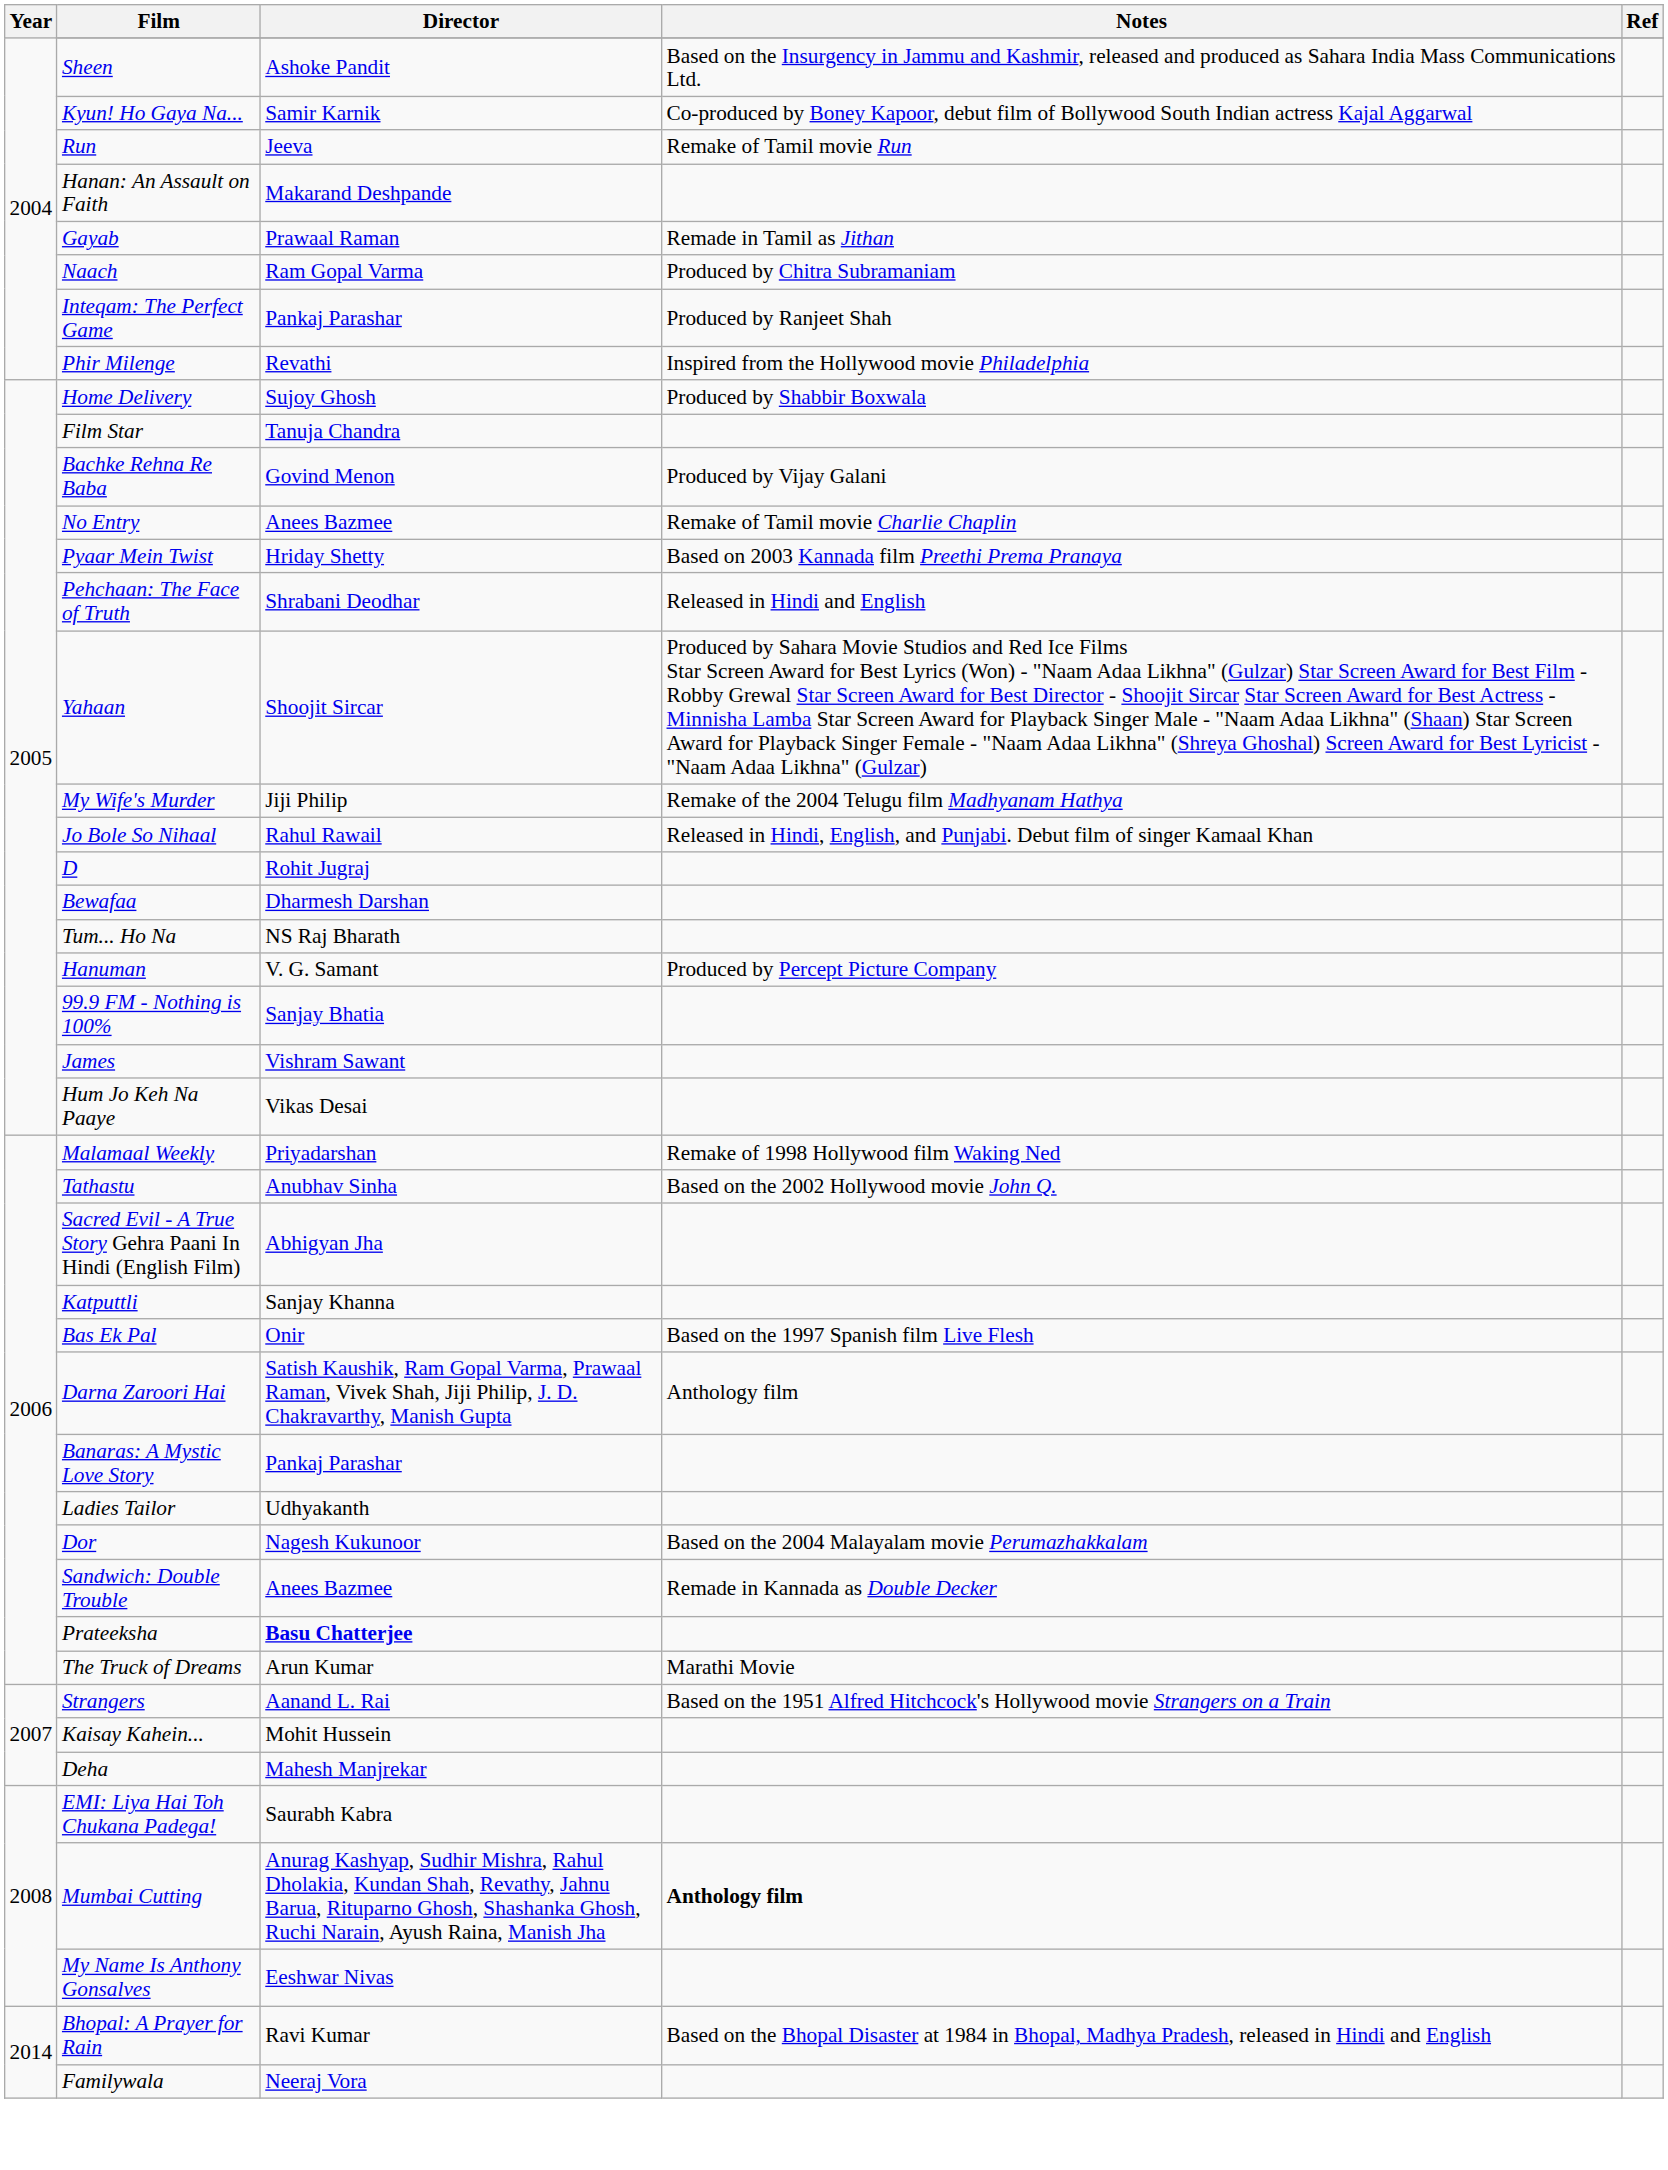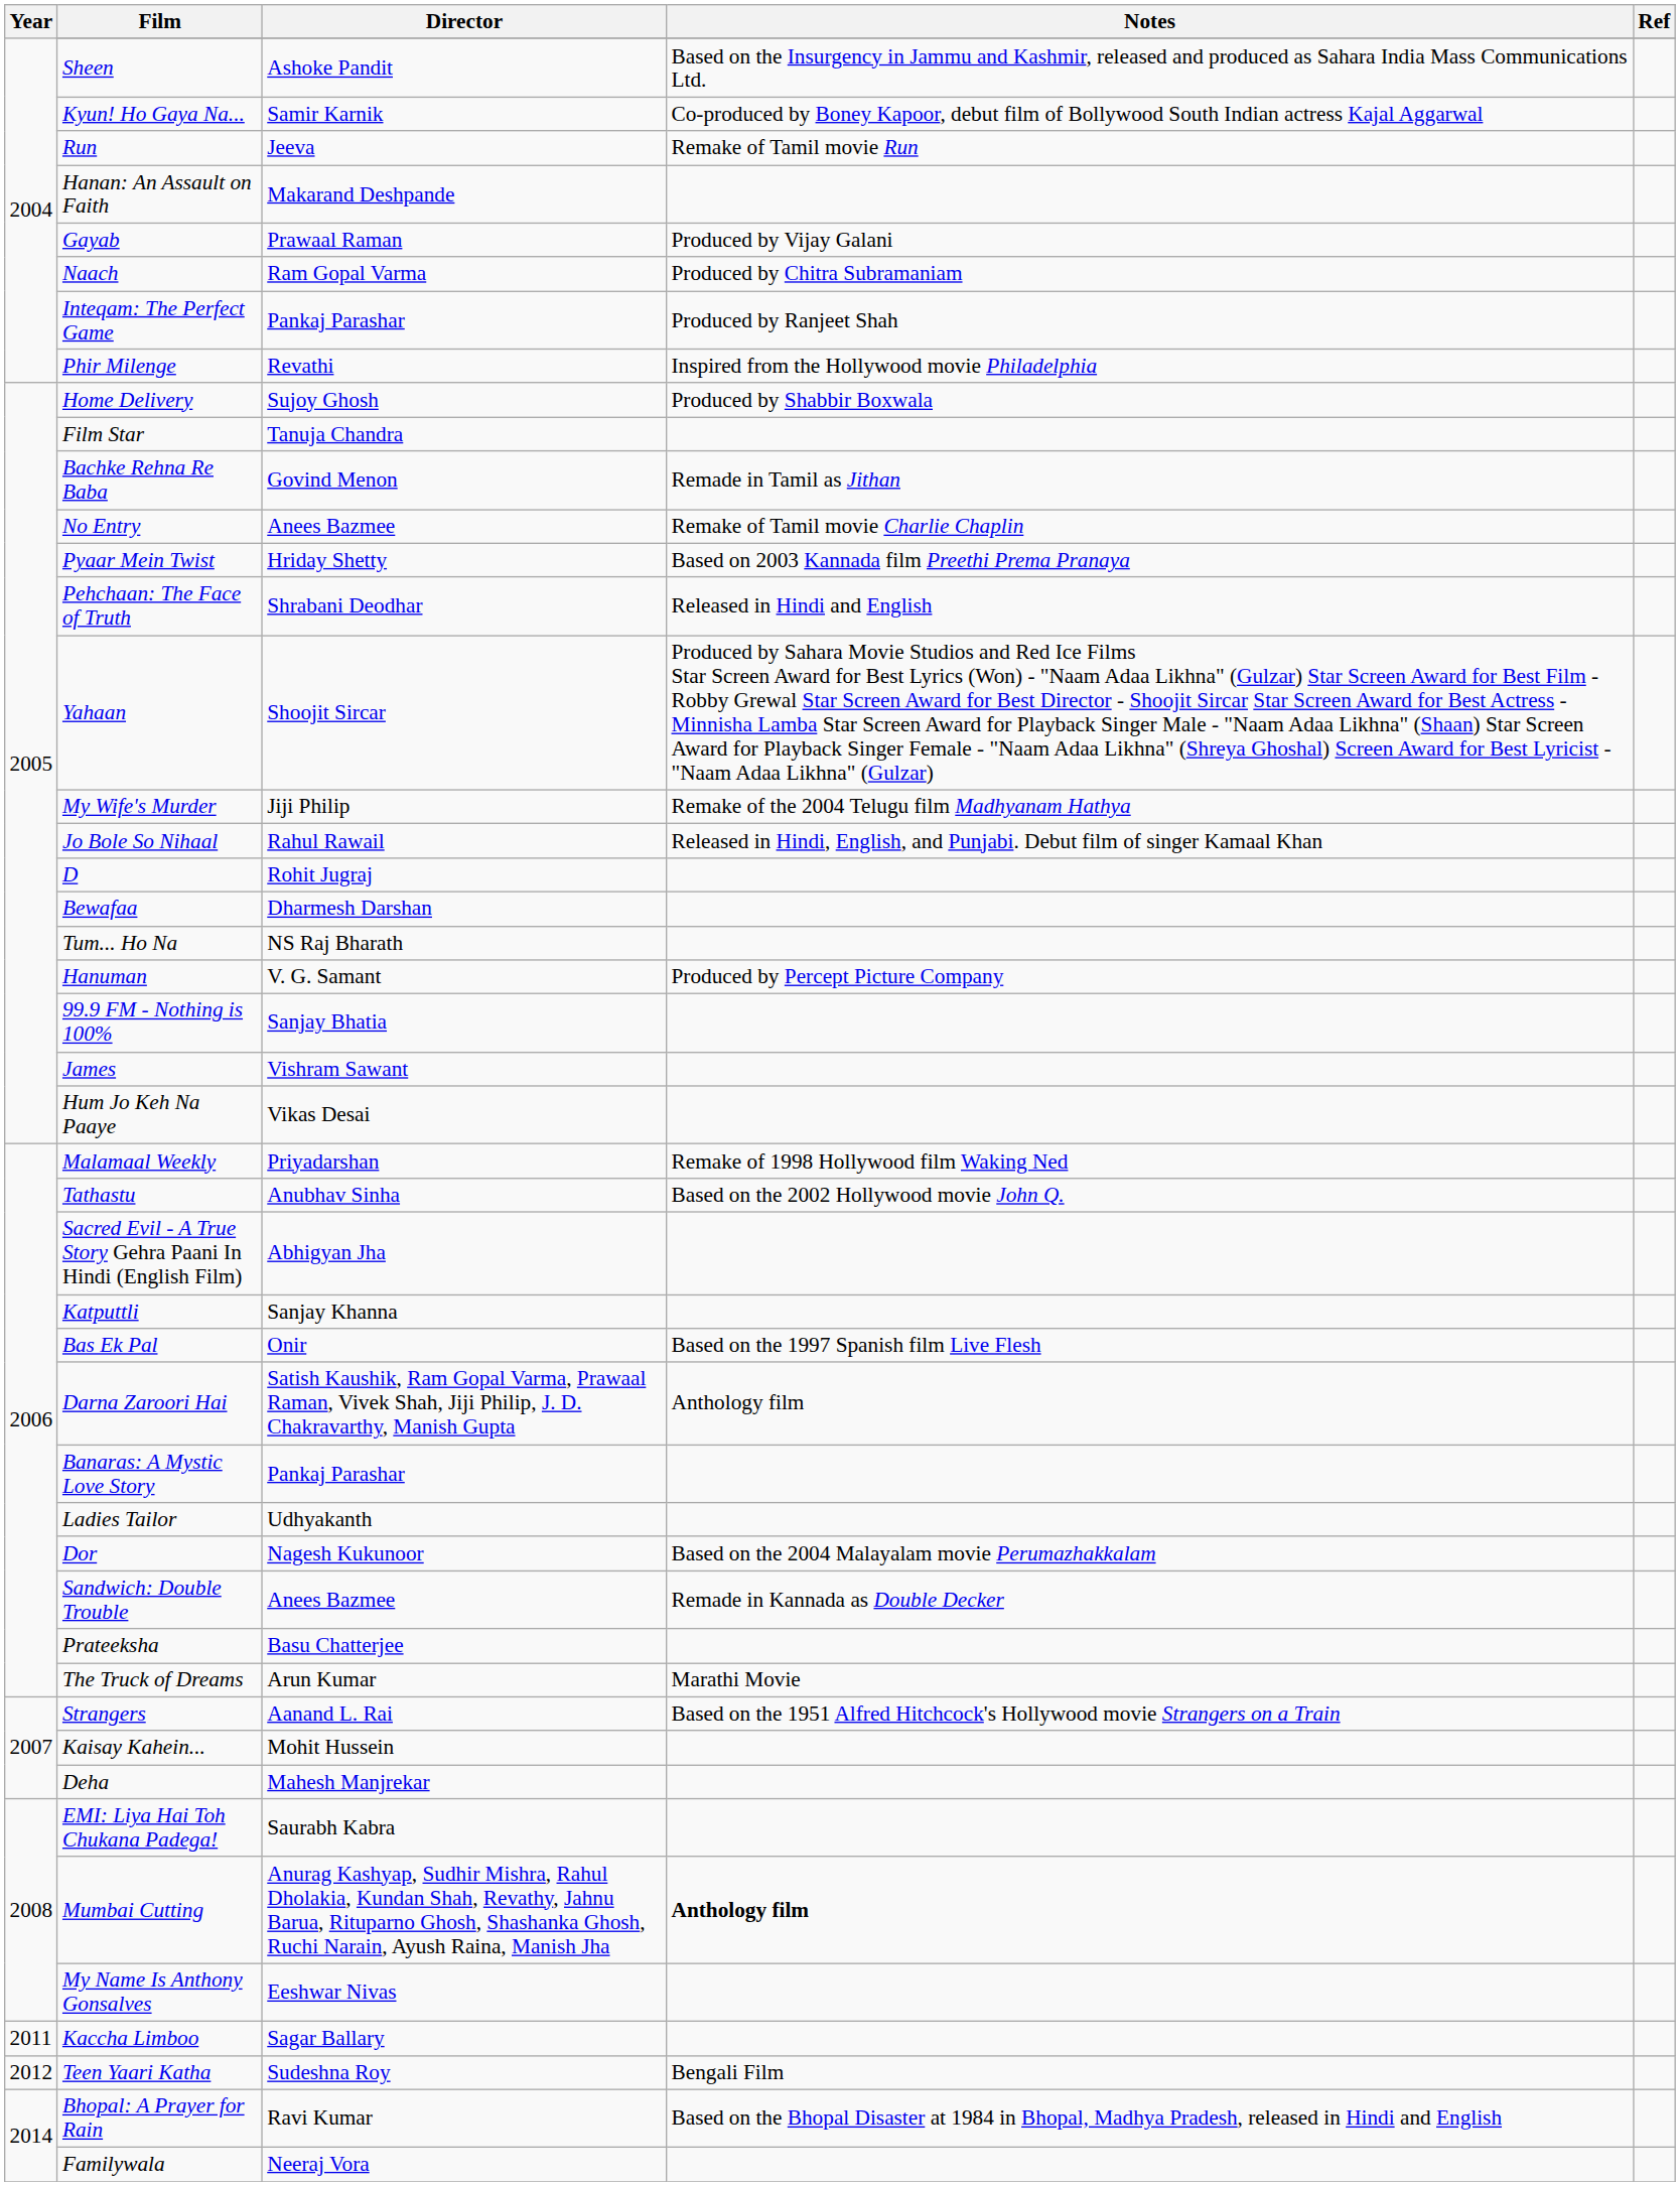Gayab | Notes: Remade in Tamil as Jithan -> Produced by Vijay Galani
Bachke Rehna Re Baba | Notes: Produced by Vijay Galani -> Remade in Tamil as Jithan
Prateeksha | Director: bold -> normal
+ row: 2011 | Kaccha Limboo | Sagar Ballary
+ row: 2012 | Teen Yaari Katha | Sudeshna Roy | Bengali Film
